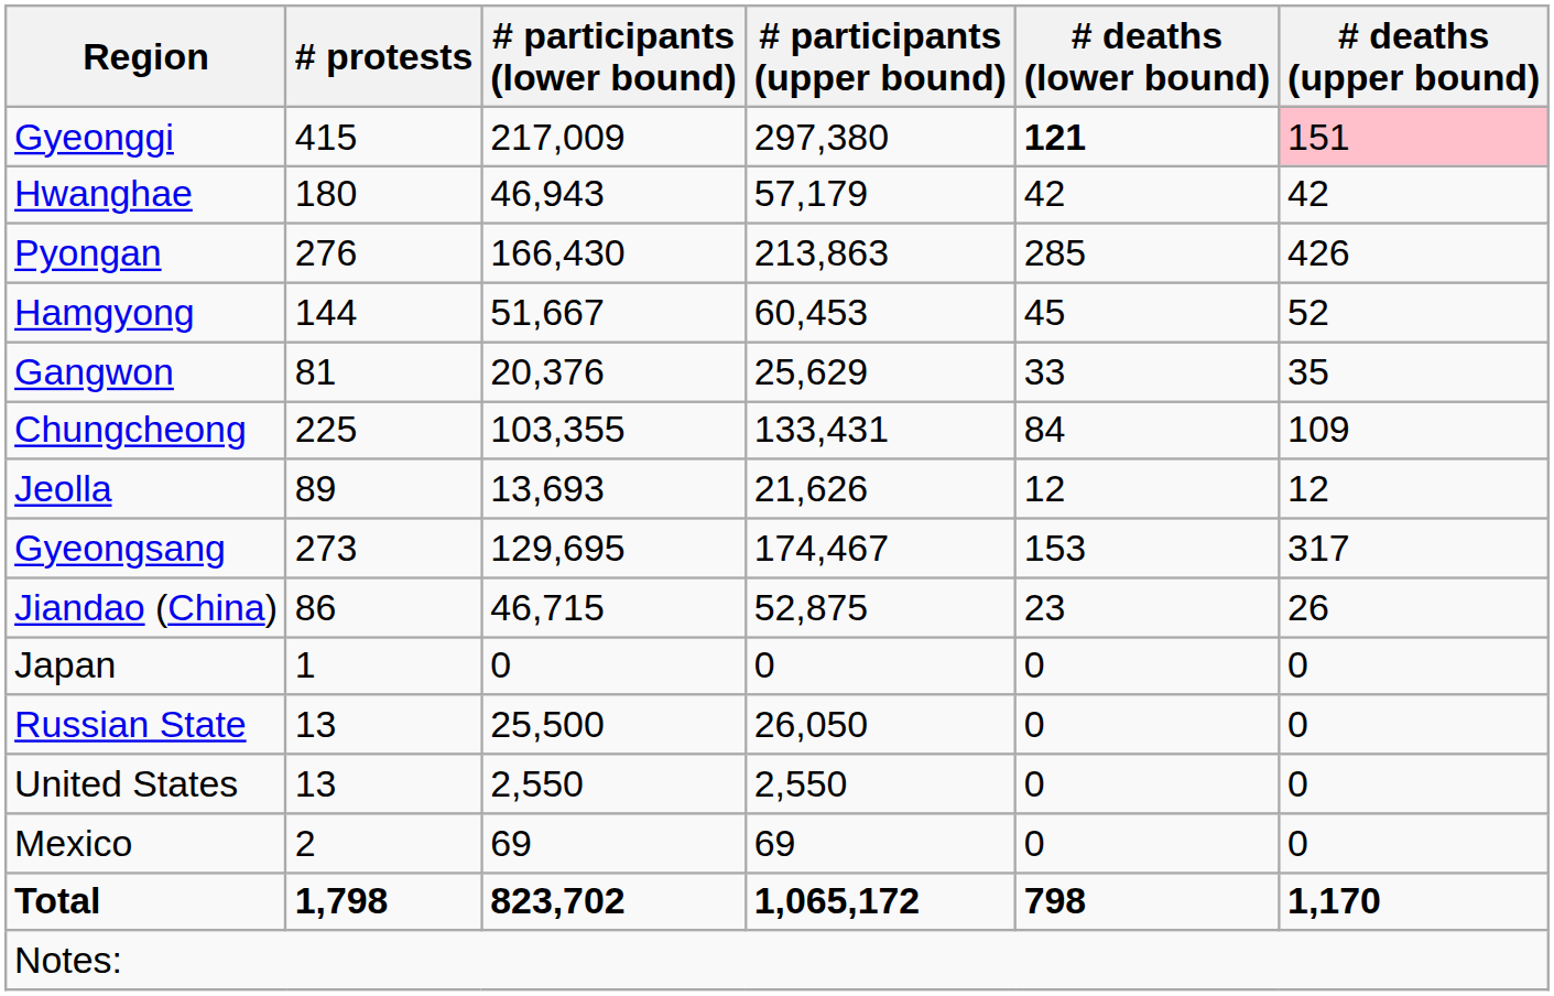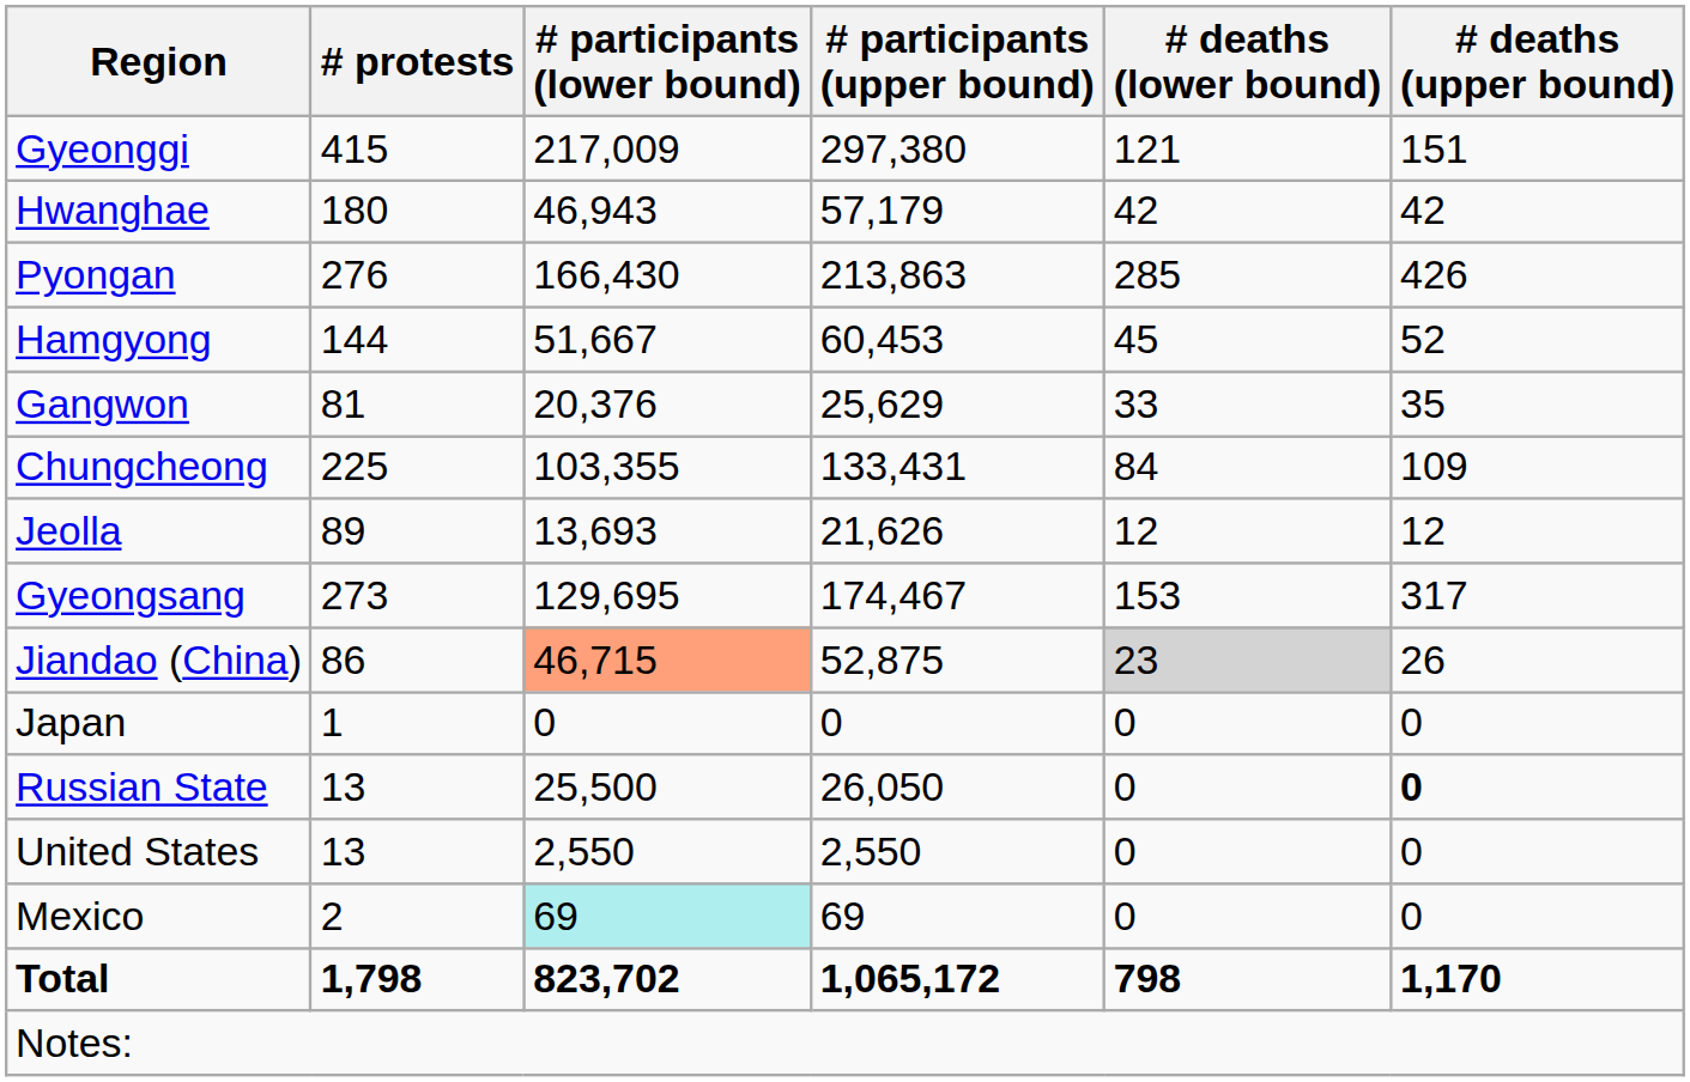Gyeonggi | # deaths (lower bound): bold -> normal
Gyeonggi | # deaths (upper bound): pink background -> no background
Jiandao (China) | # participants (lower bound): no background -> lightsalmon background
Jiandao (China) | # deaths (lower bound): no background -> lightgrey background
Russian State | # deaths (upper bound): normal -> bold
Mexico | # participants (lower bound): no background -> paleturquoise background
